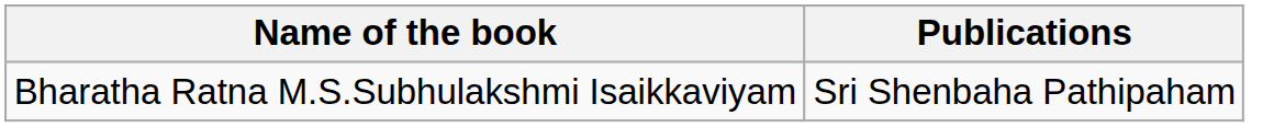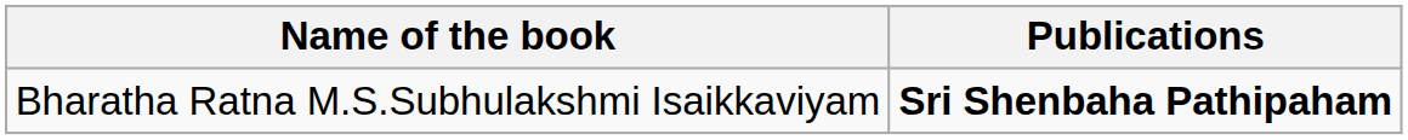Bharatha Ratna M.S.Subhulakshmi Isaikkaviyam | Publications: normal -> bold
